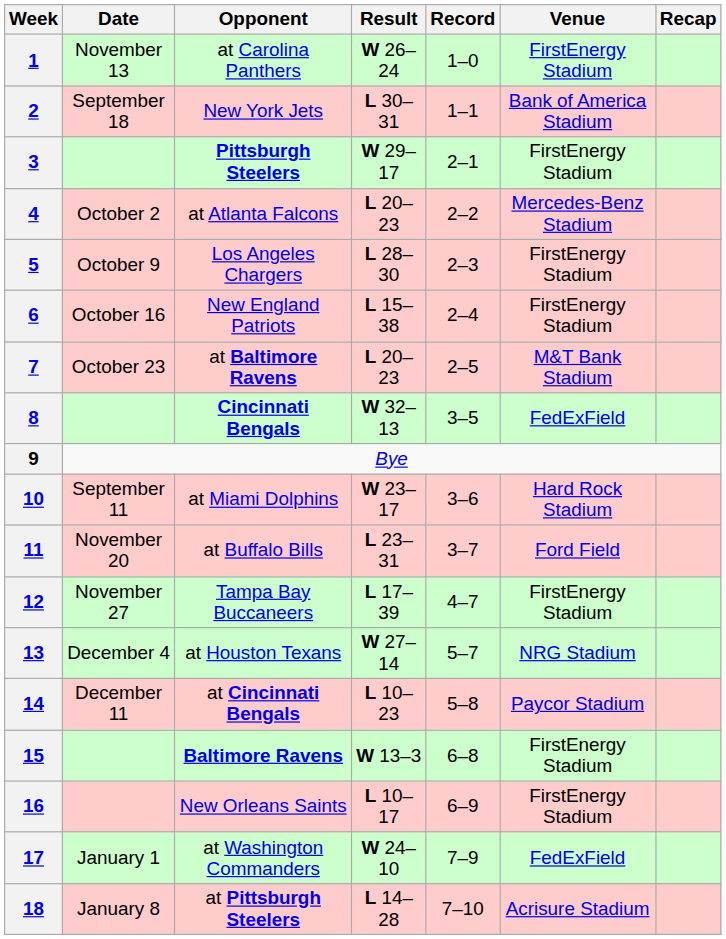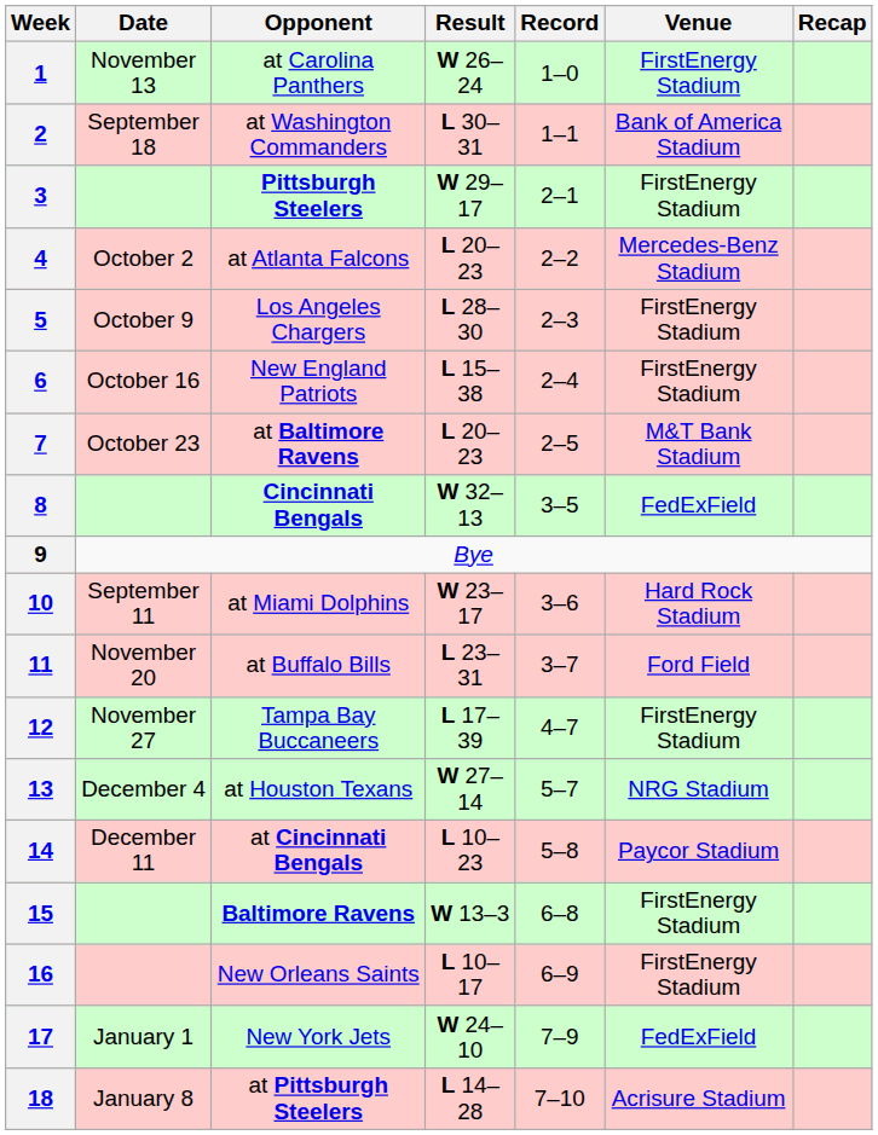2 | Opponent: New York Jets -> at Washington Commanders
17 | Opponent: at Washington Commanders -> New York Jets
